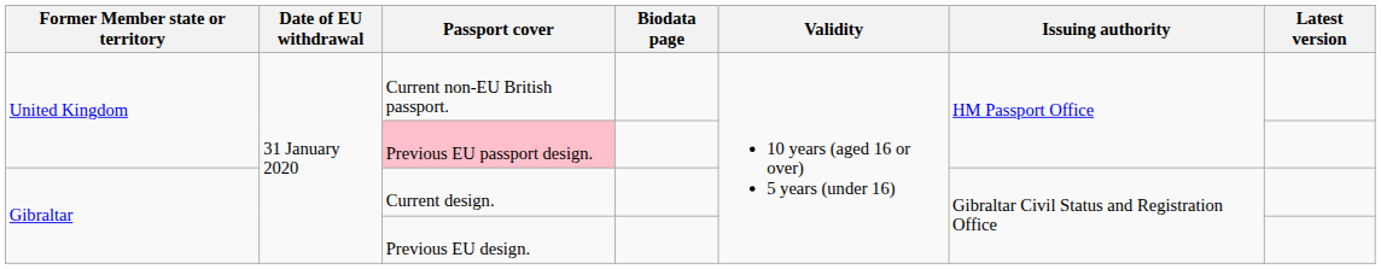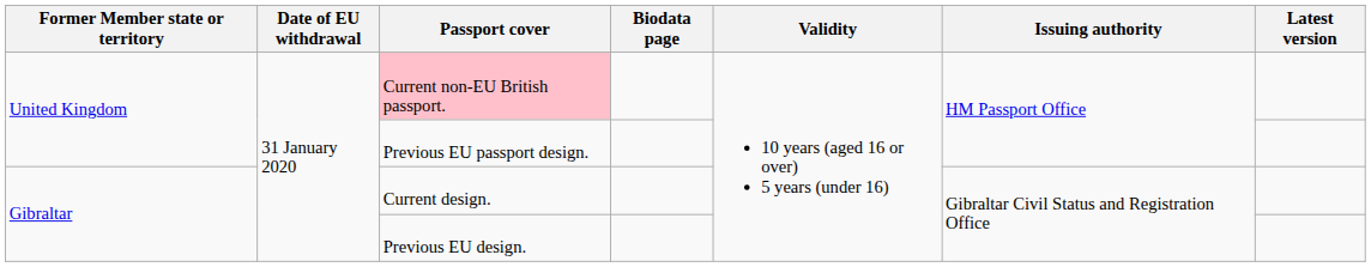Current non-EU British passport. | Passport cover: no background -> pink background
Previous EU passport design. | Passport cover: pink background -> no background
